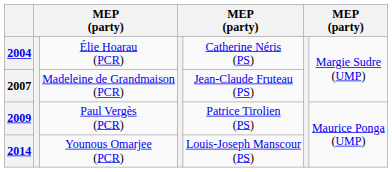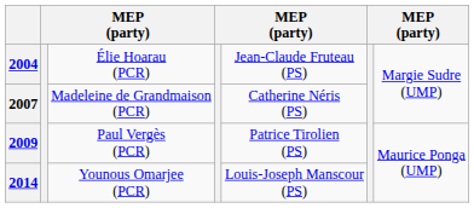2004 | column 5: Catherine Néris (PS) -> Jean-Claude Fruteau (PS)
2007 | column 5: Jean-Claude Fruteau (PS) -> Catherine Néris (PS)
